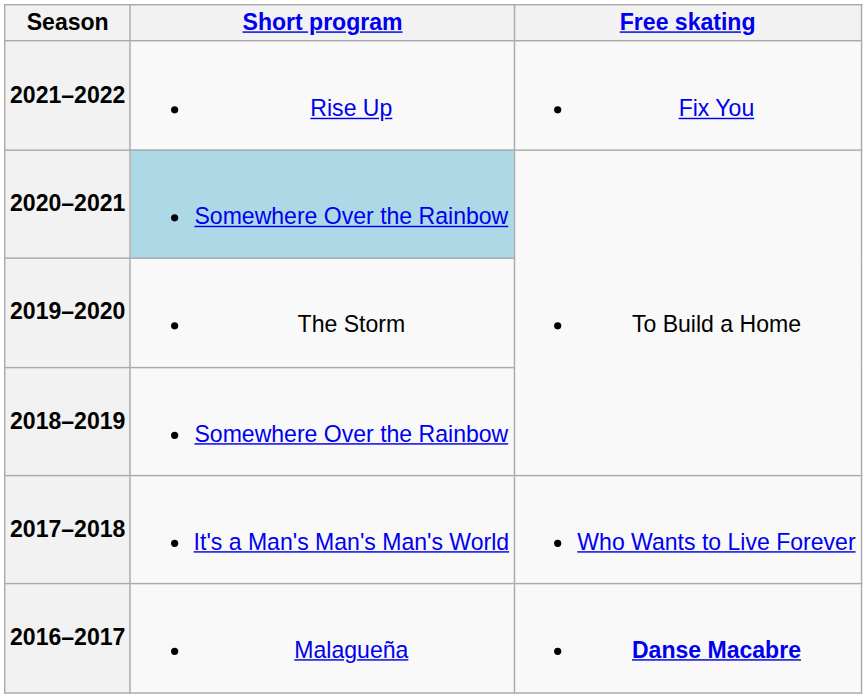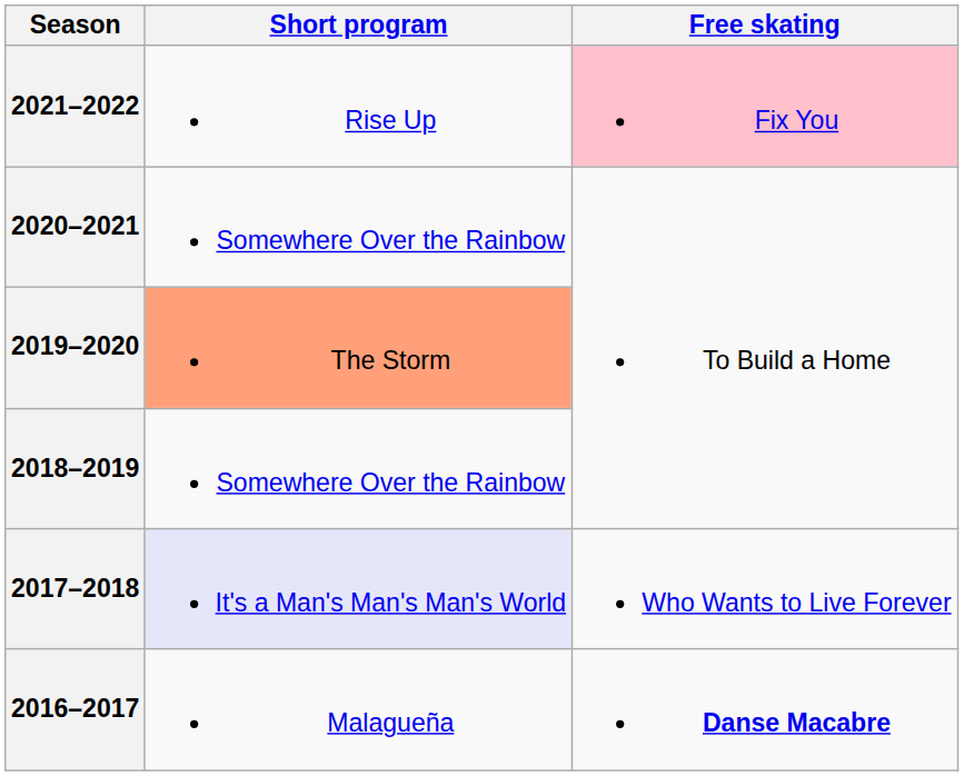2021–2022 | Free skating: no background -> pink background
2020–2021 | Short program: lightblue background -> no background
2019–2020 | Short program: no background -> lightsalmon background
2017–2018 | Short program: no background -> lavender background
